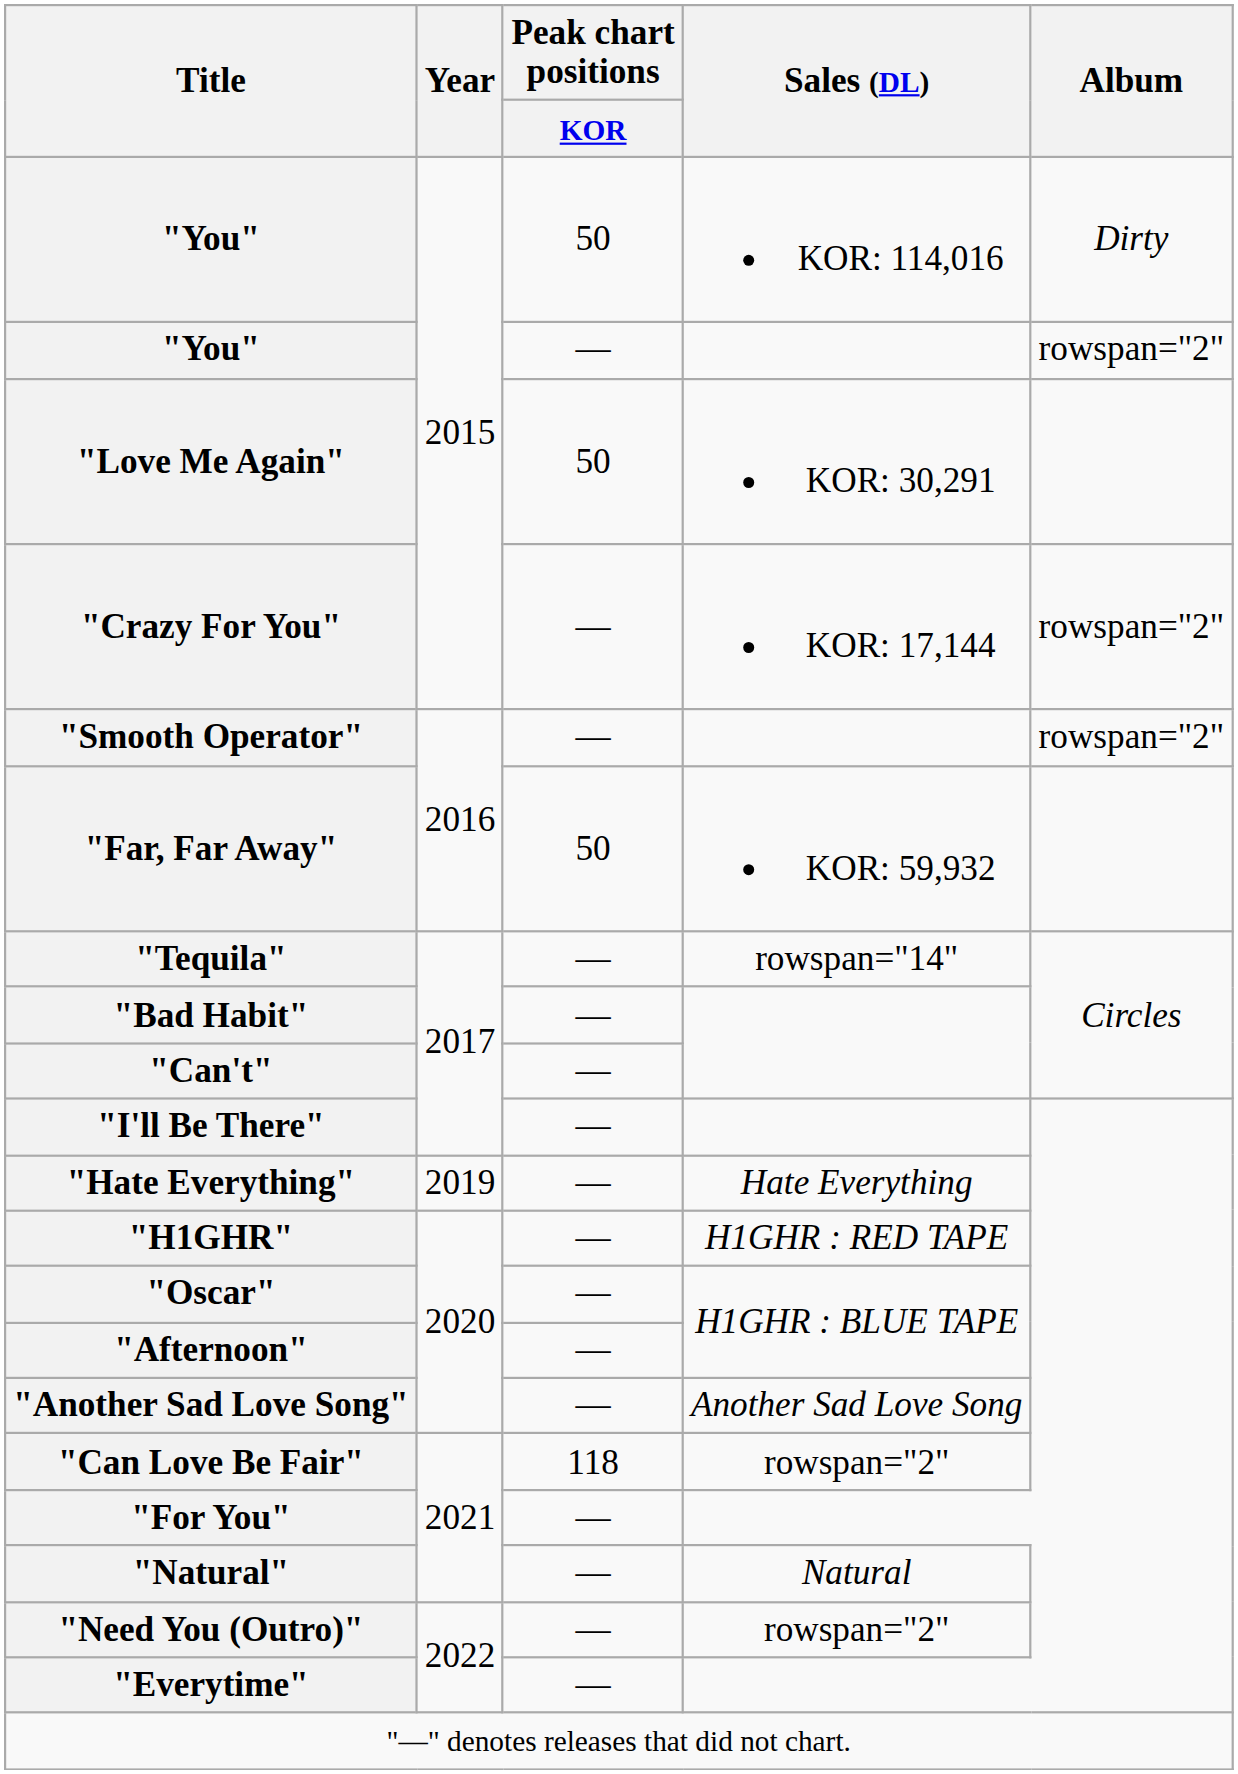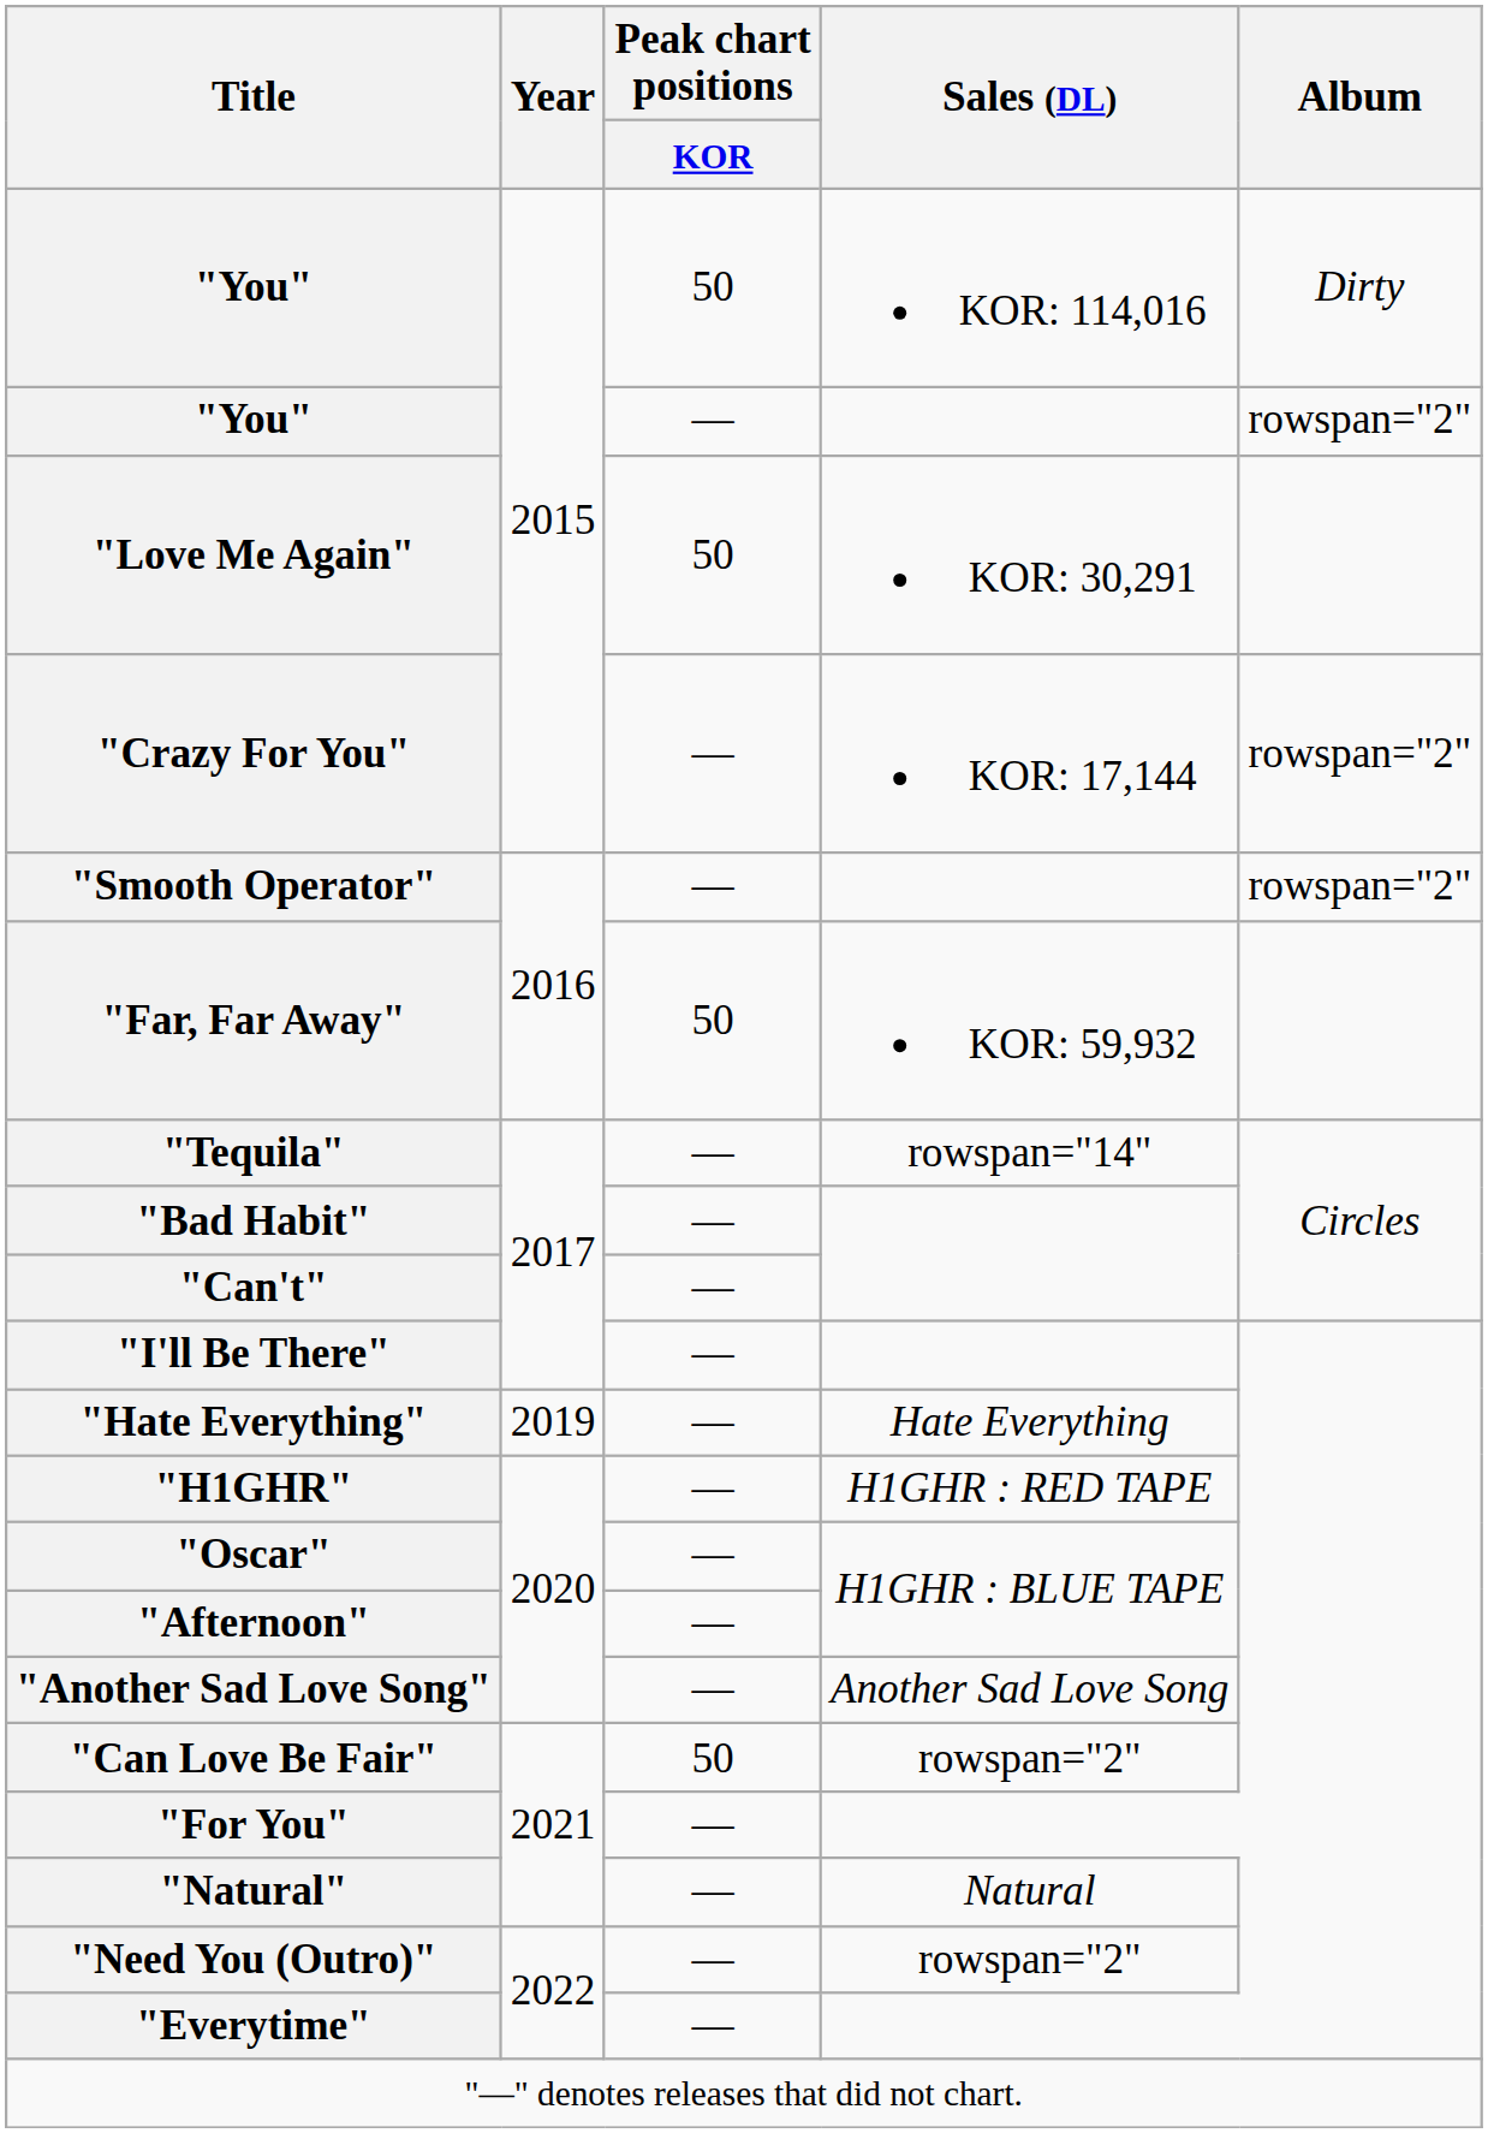"Can Love Be Fair" | Peak chart positions / KOR: 118 -> 50
